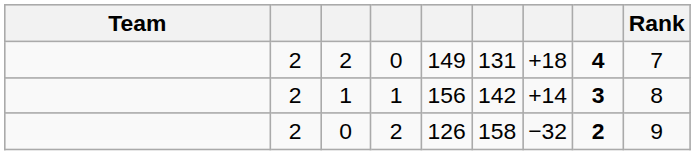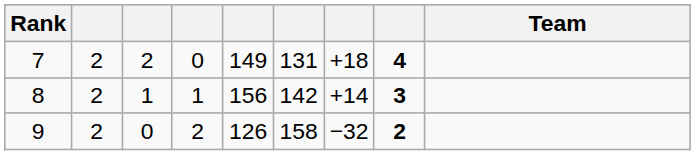columns swapped: Team <-> Rank
